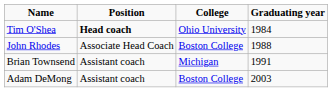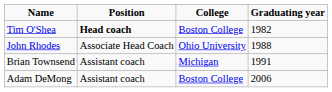Tim O'Shea | column 3: Ohio University -> Boston College
Tim O'Shea | column 4: 1984 -> 1982
John Rhodes | column 3: Boston College -> Ohio University
Adam DeMong | column 4: 2003 -> 2006
